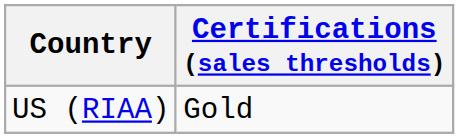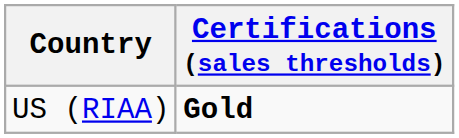US (RIAA) | Certifications (sales thresholds): normal -> bold
